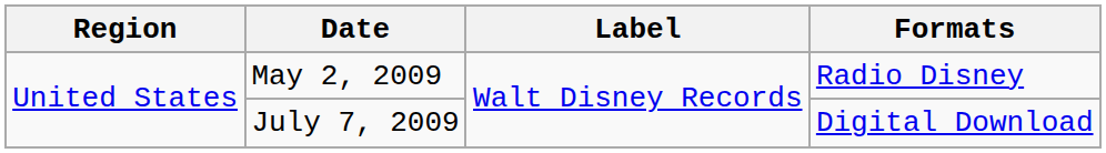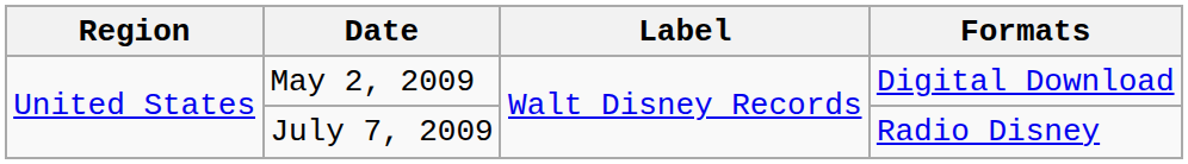May 2, 2009 | Formats: Radio Disney -> Digital Download
July 7, 2009 | Formats: Digital Download -> Radio Disney
